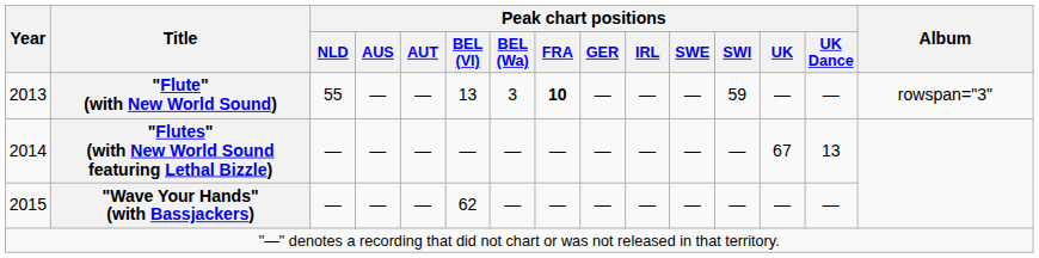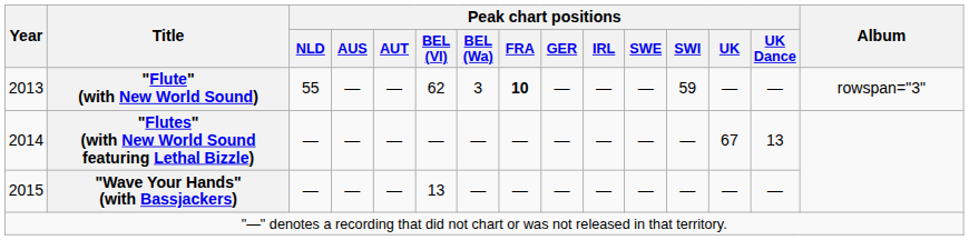"Flute" (with New World Sound) | Peak chart positions / BEL (Vl): 13 -> 62
"Wave Your Hands" (with Bassjackers) | Peak chart positions / BEL (Vl): 62 -> 13
